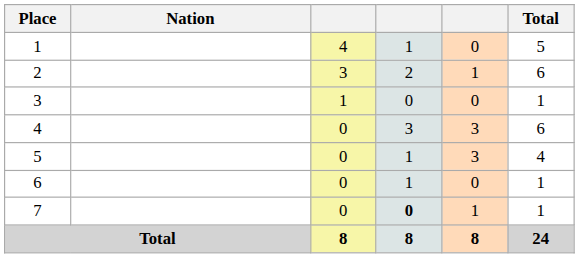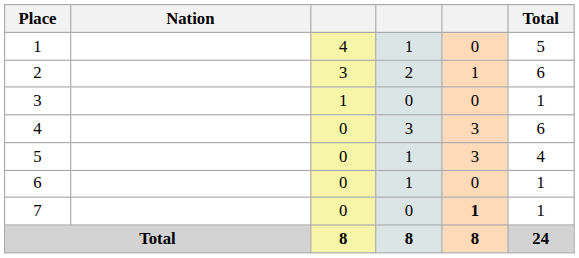7 | column 4: bold -> normal
7 | column 5: normal -> bold
